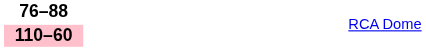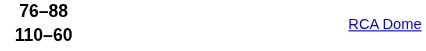110–60 | column 1: pink background -> no background
